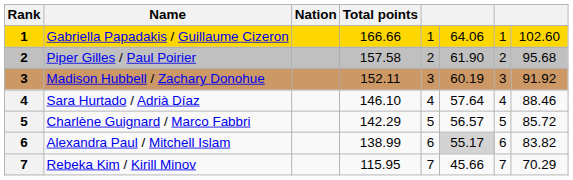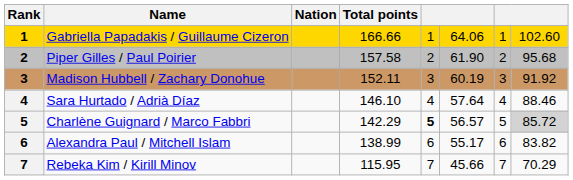Charlène Guignard / Marco Fabbri | column 5: normal -> bold
Charlène Guignard / Marco Fabbri | column 8: no background -> lightgrey background
Alexandra Paul / Mitchell Islam | column 6: lightgrey background -> no background
